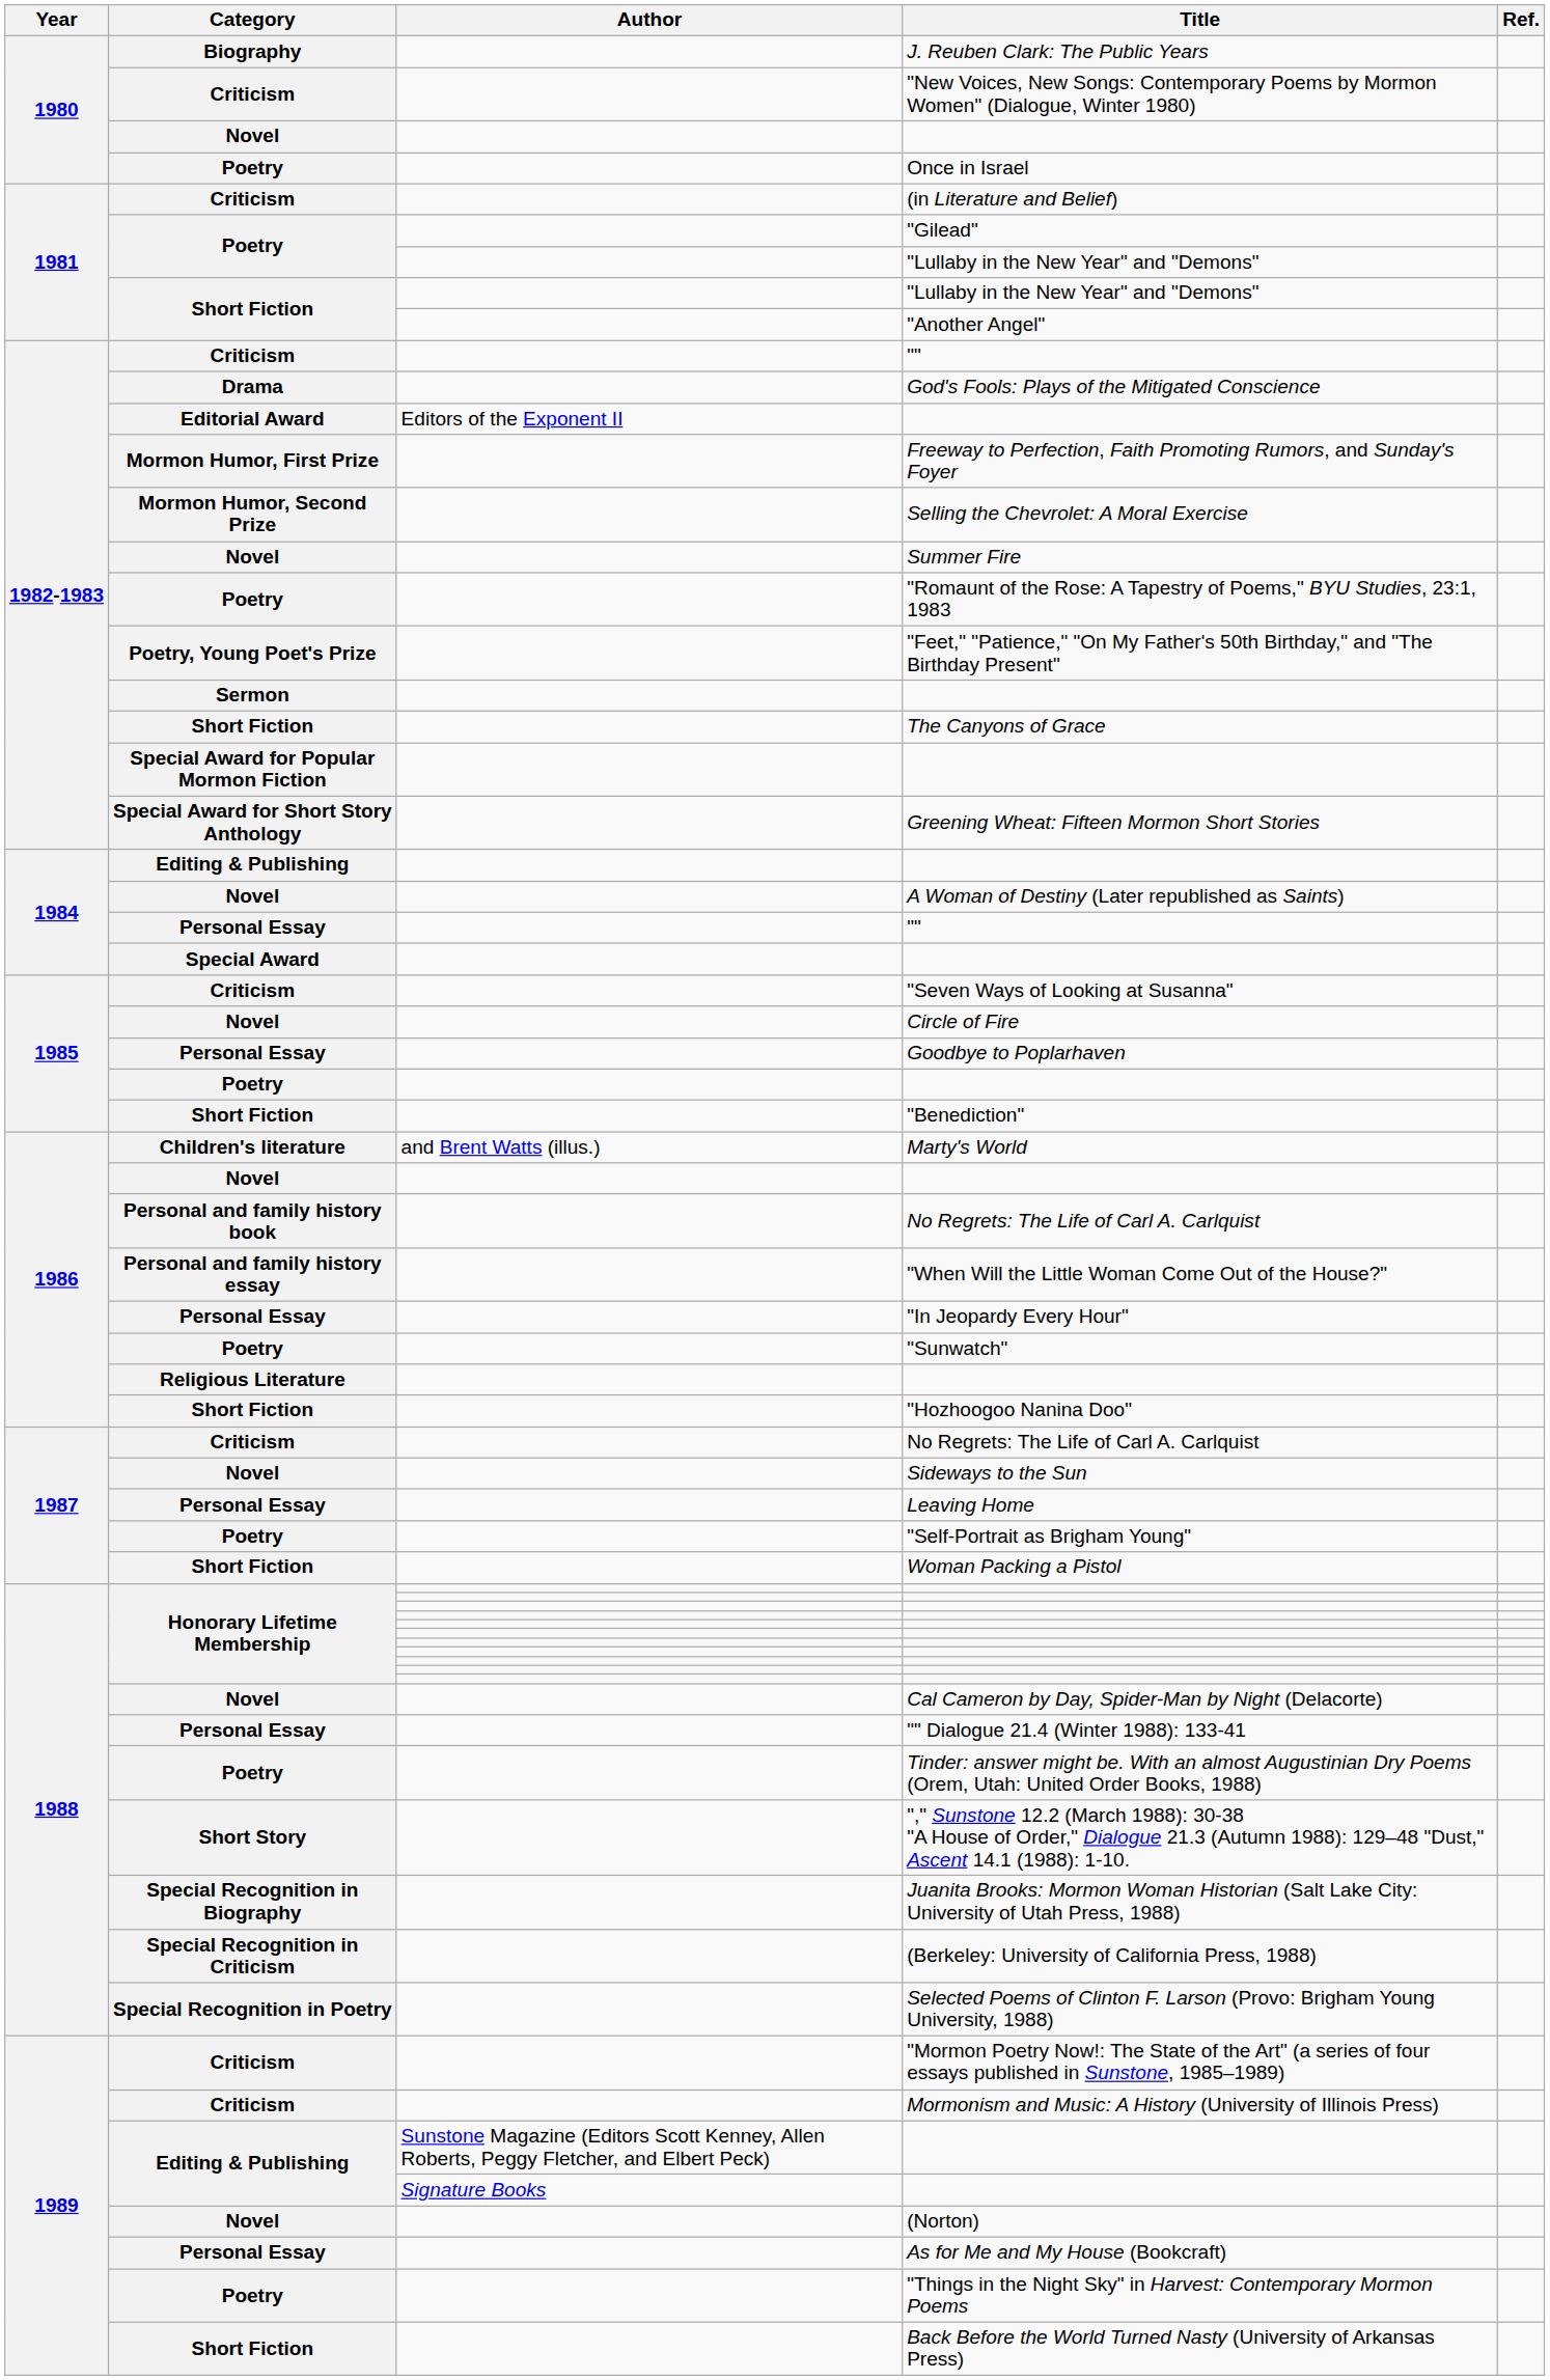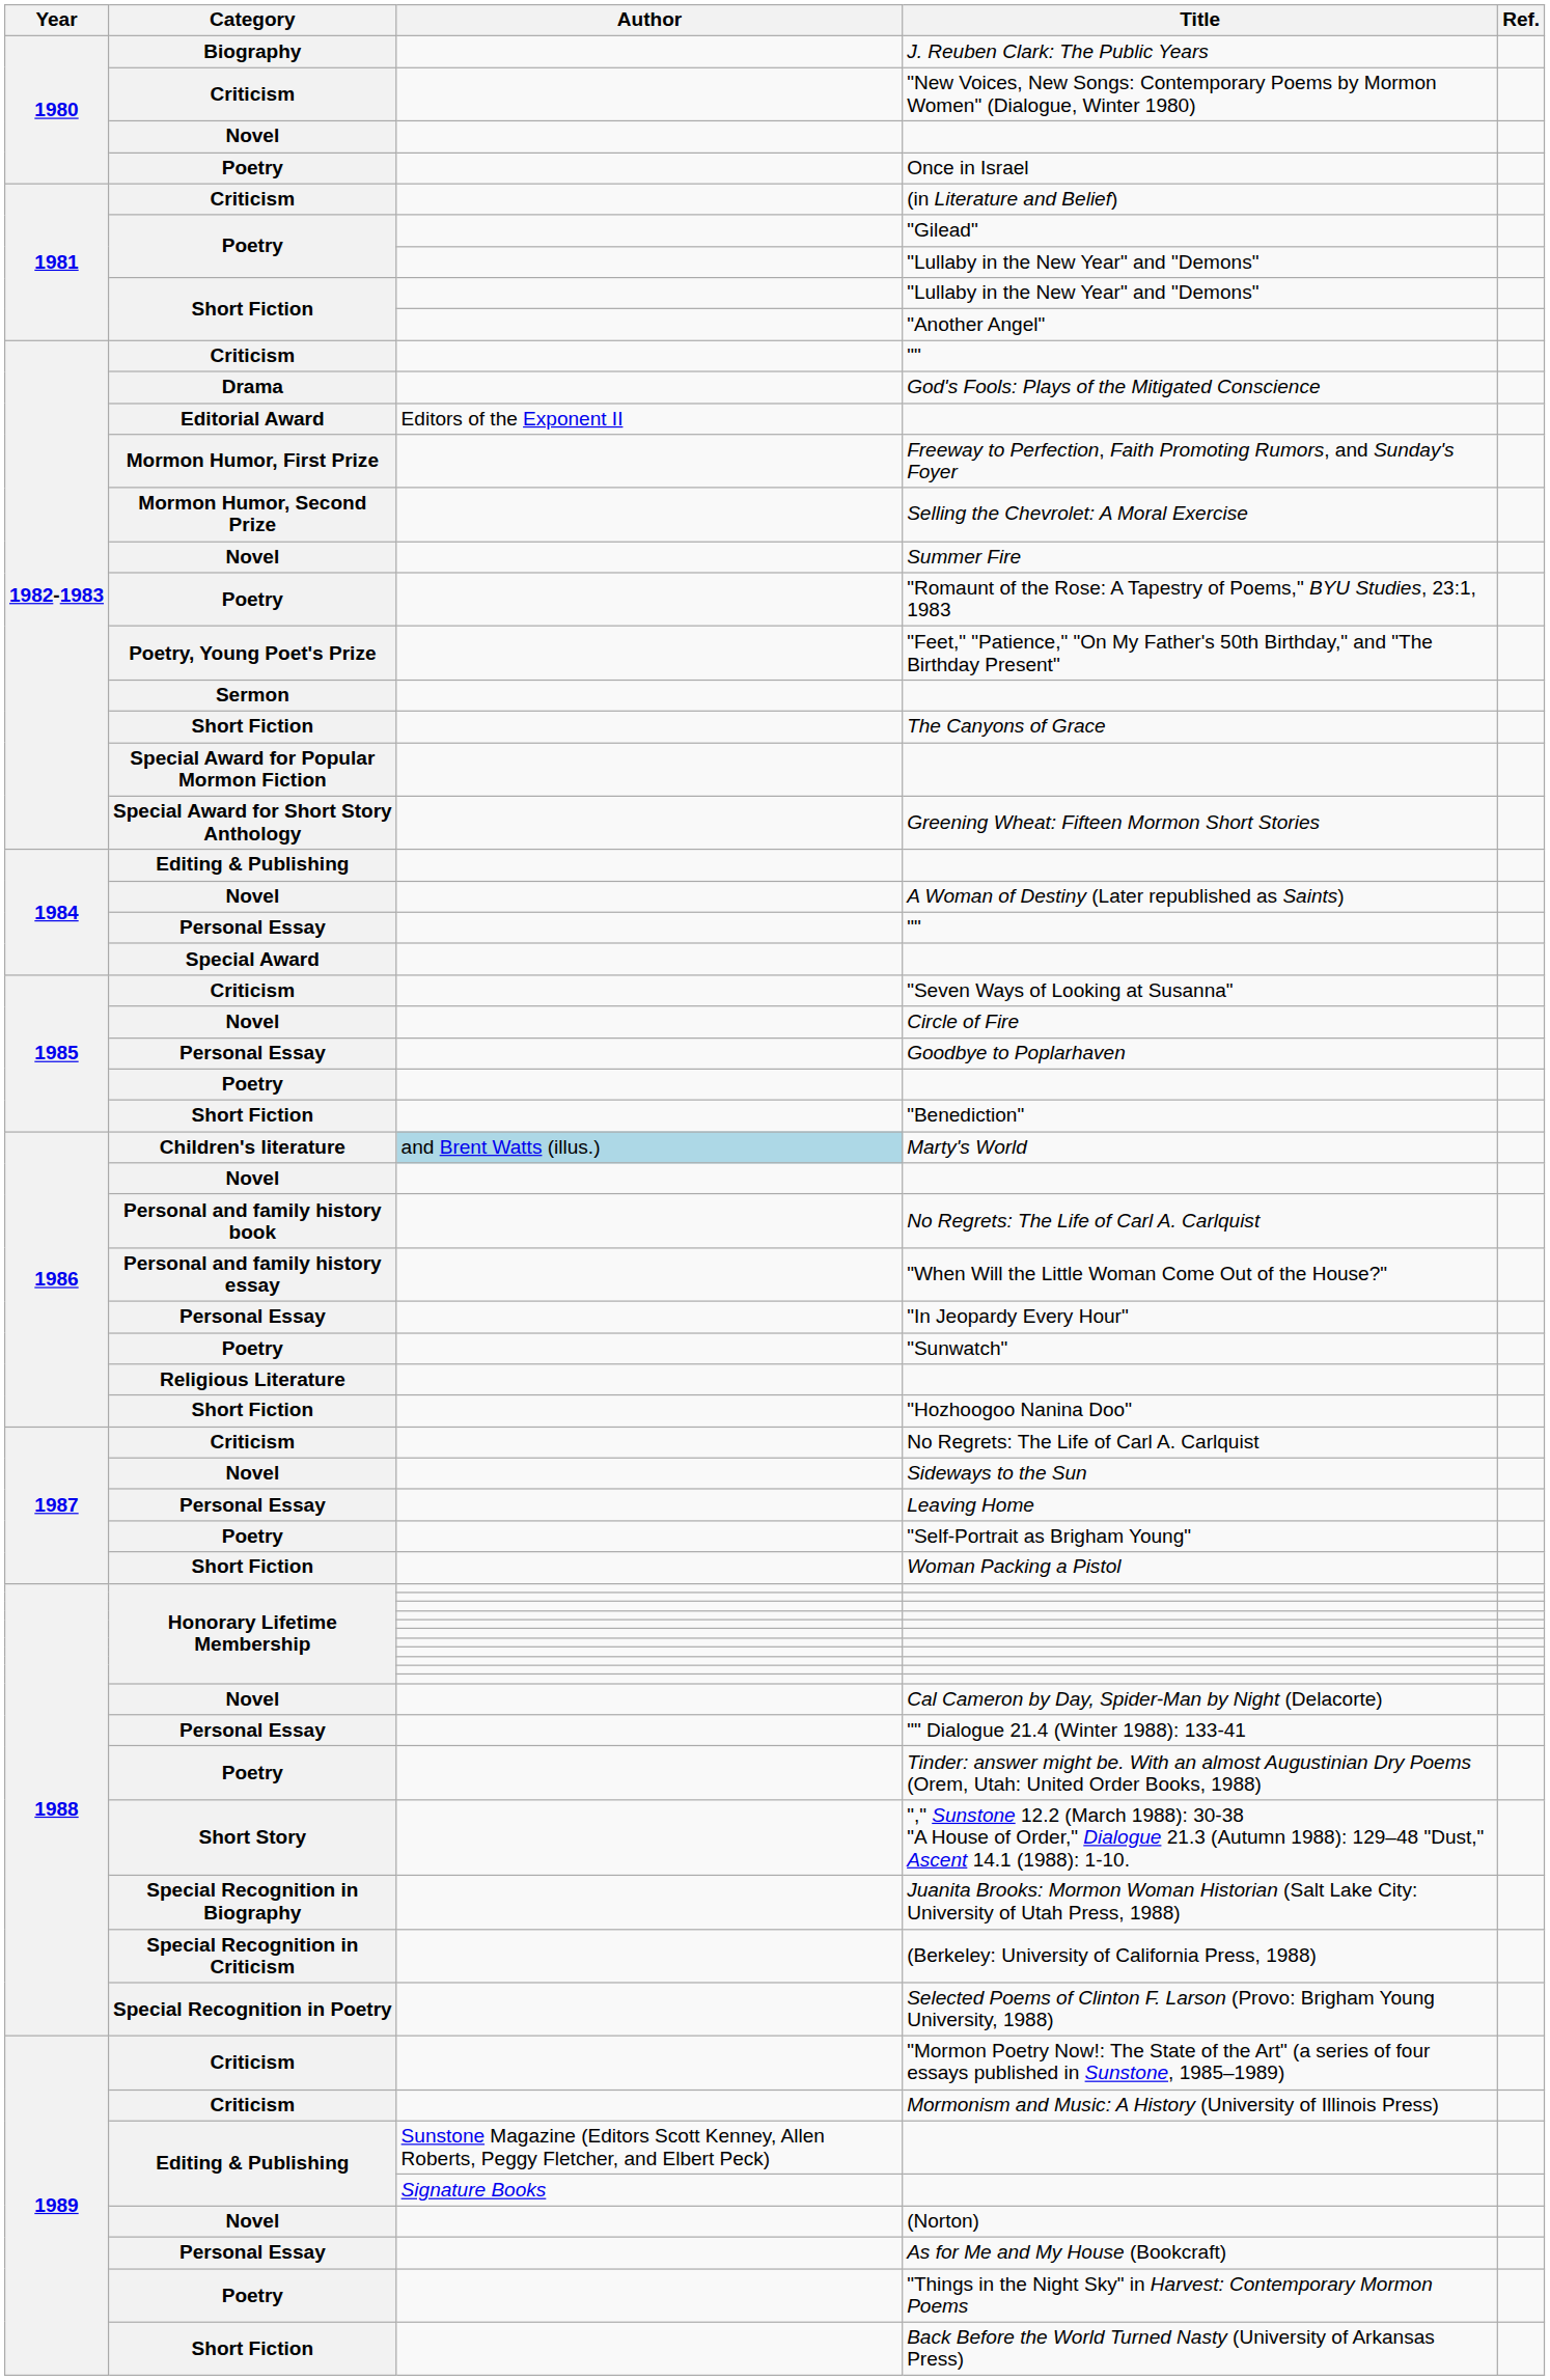Marty's World | Author: no background -> lightblue background
